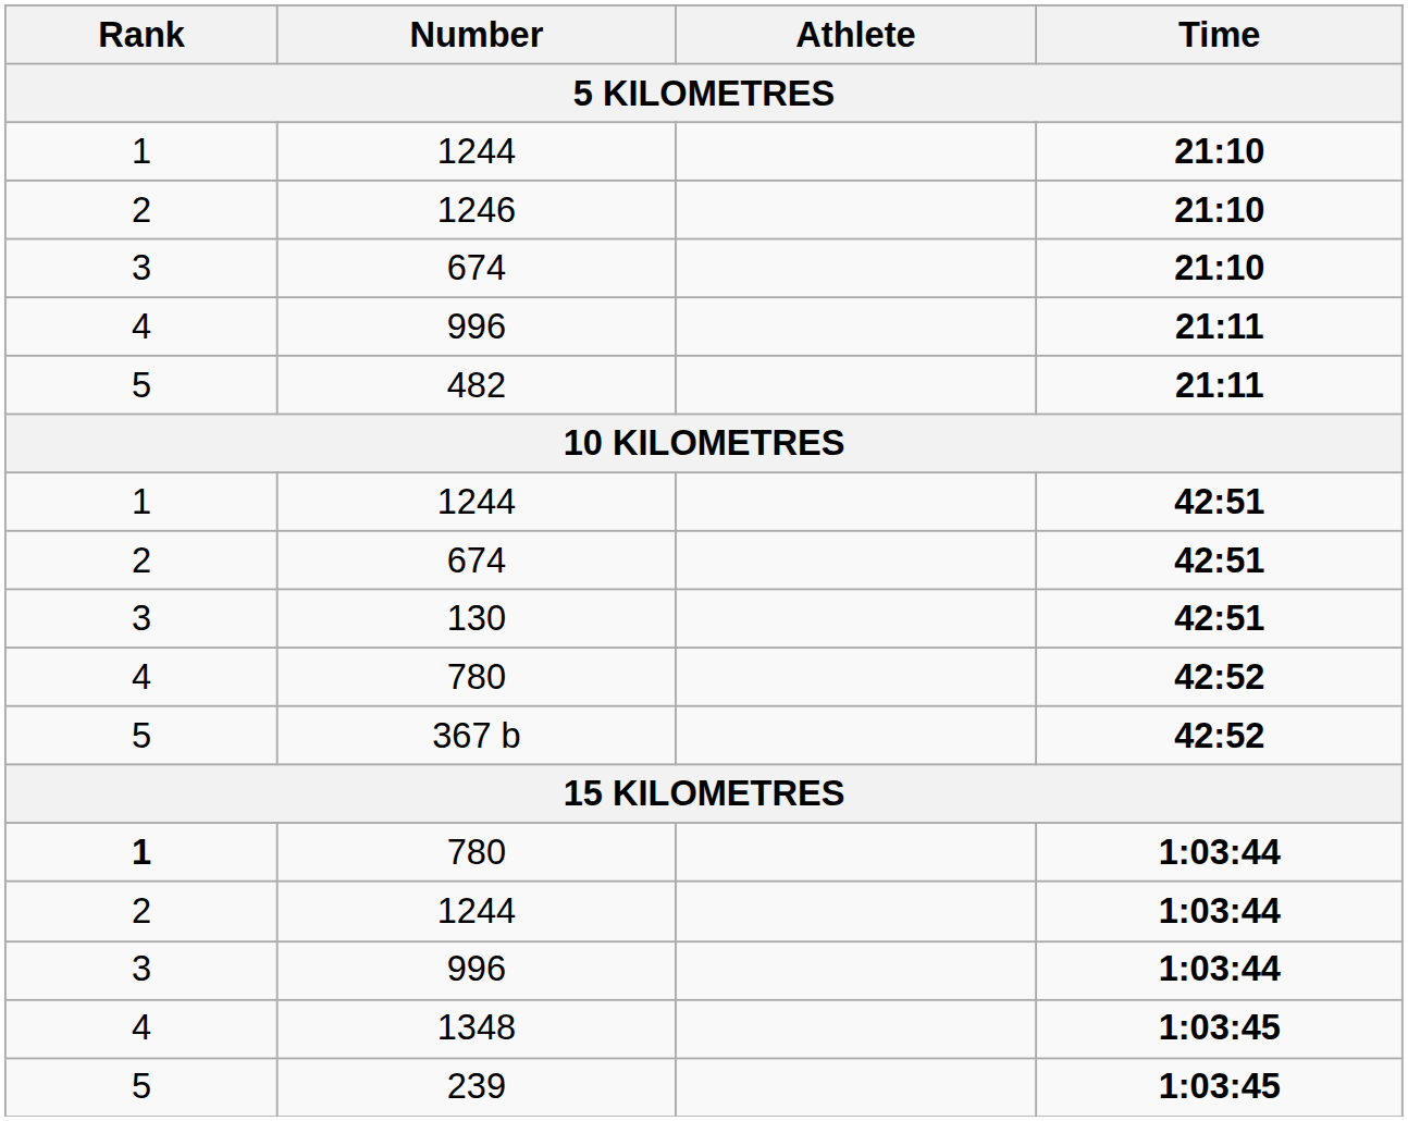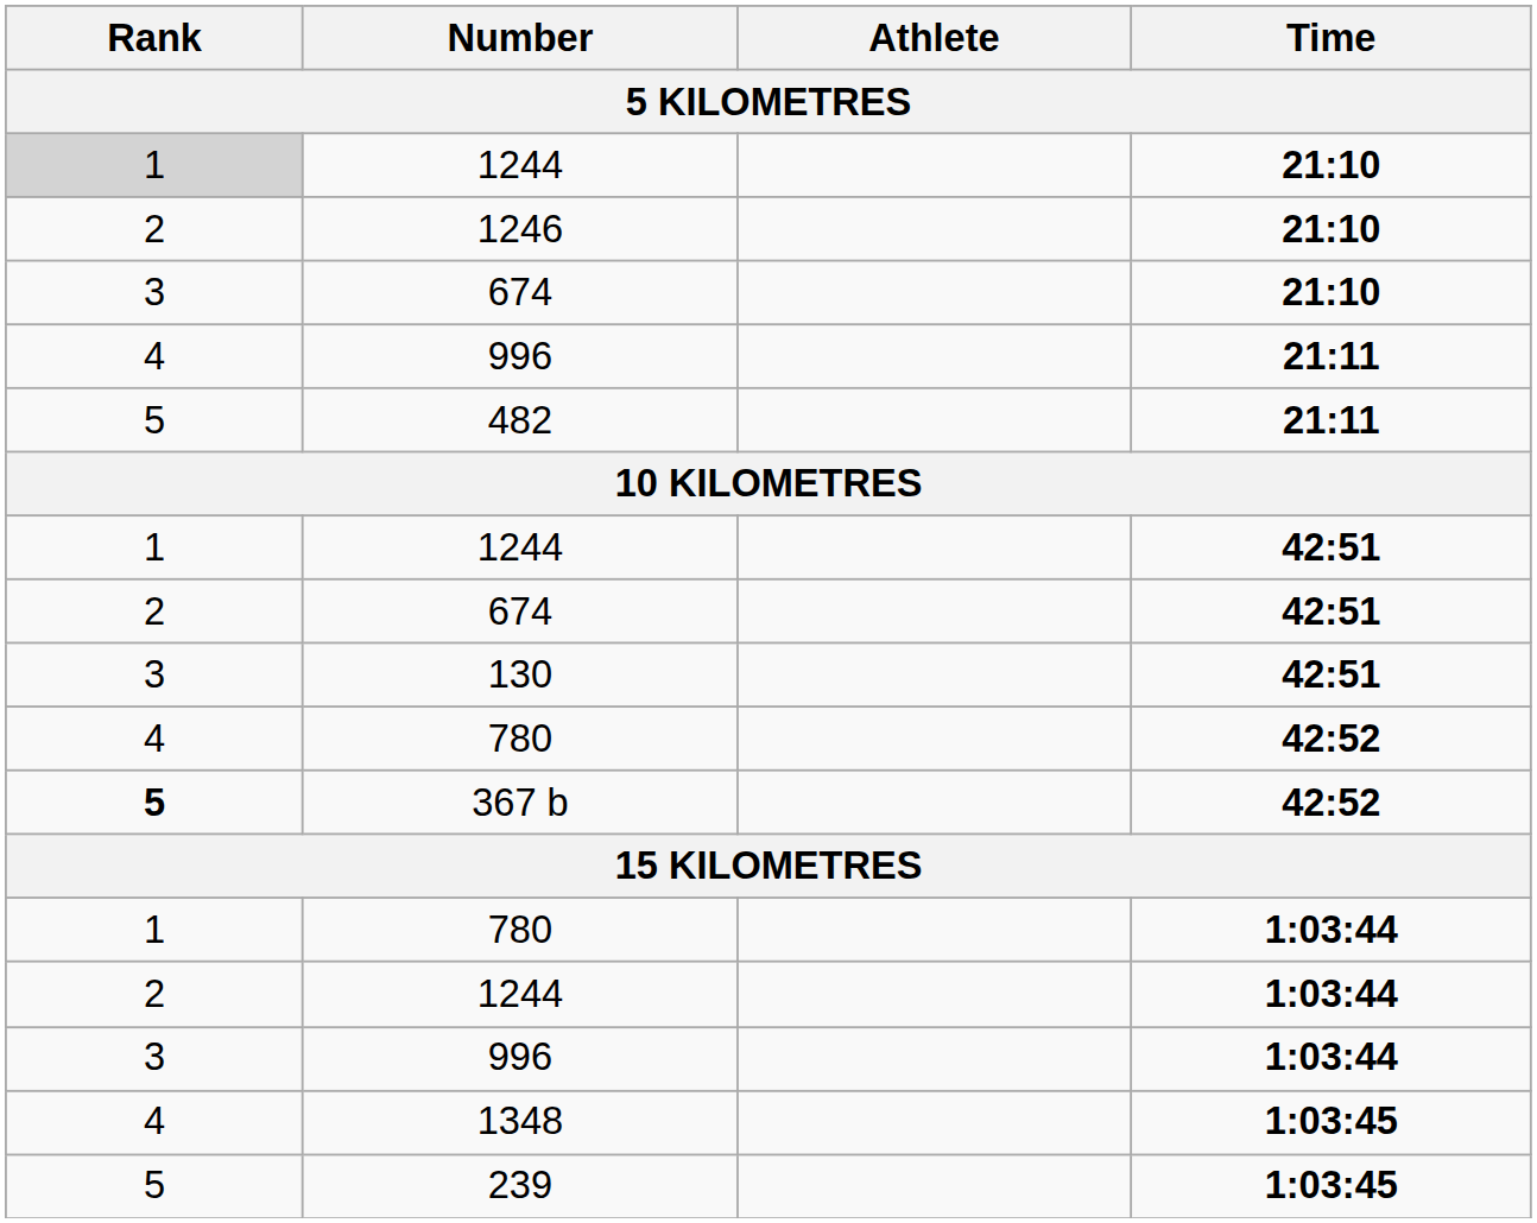1244 / 21:10 | Rank: no background -> lightgrey background
367 b | Rank: normal -> bold
780 / 1:03:44 | Rank: bold -> normal
